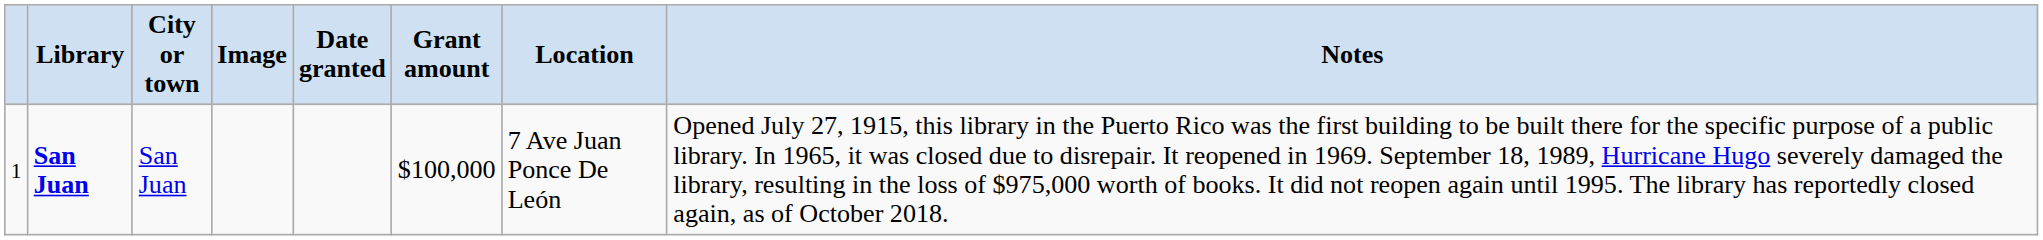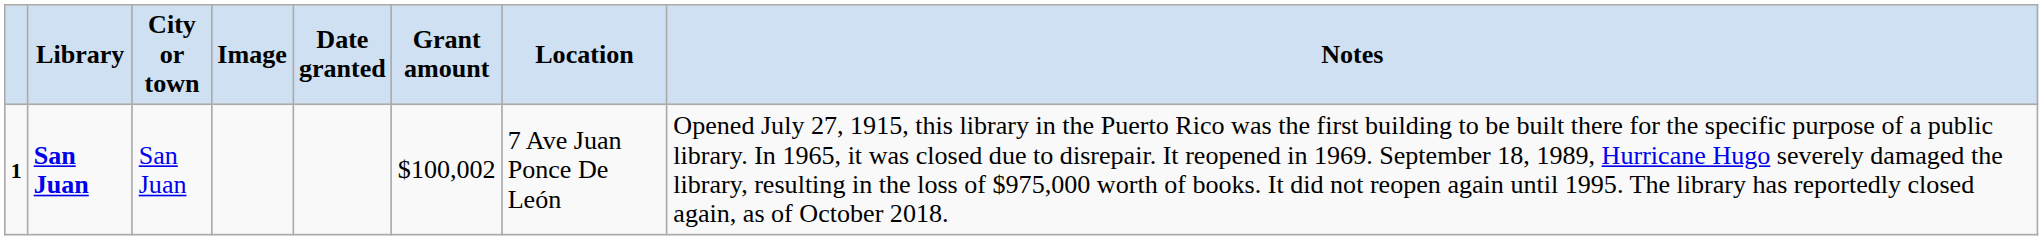row 2 | column 1: normal -> bold
row 2 | Grant amount: $100,000 -> $100,002
